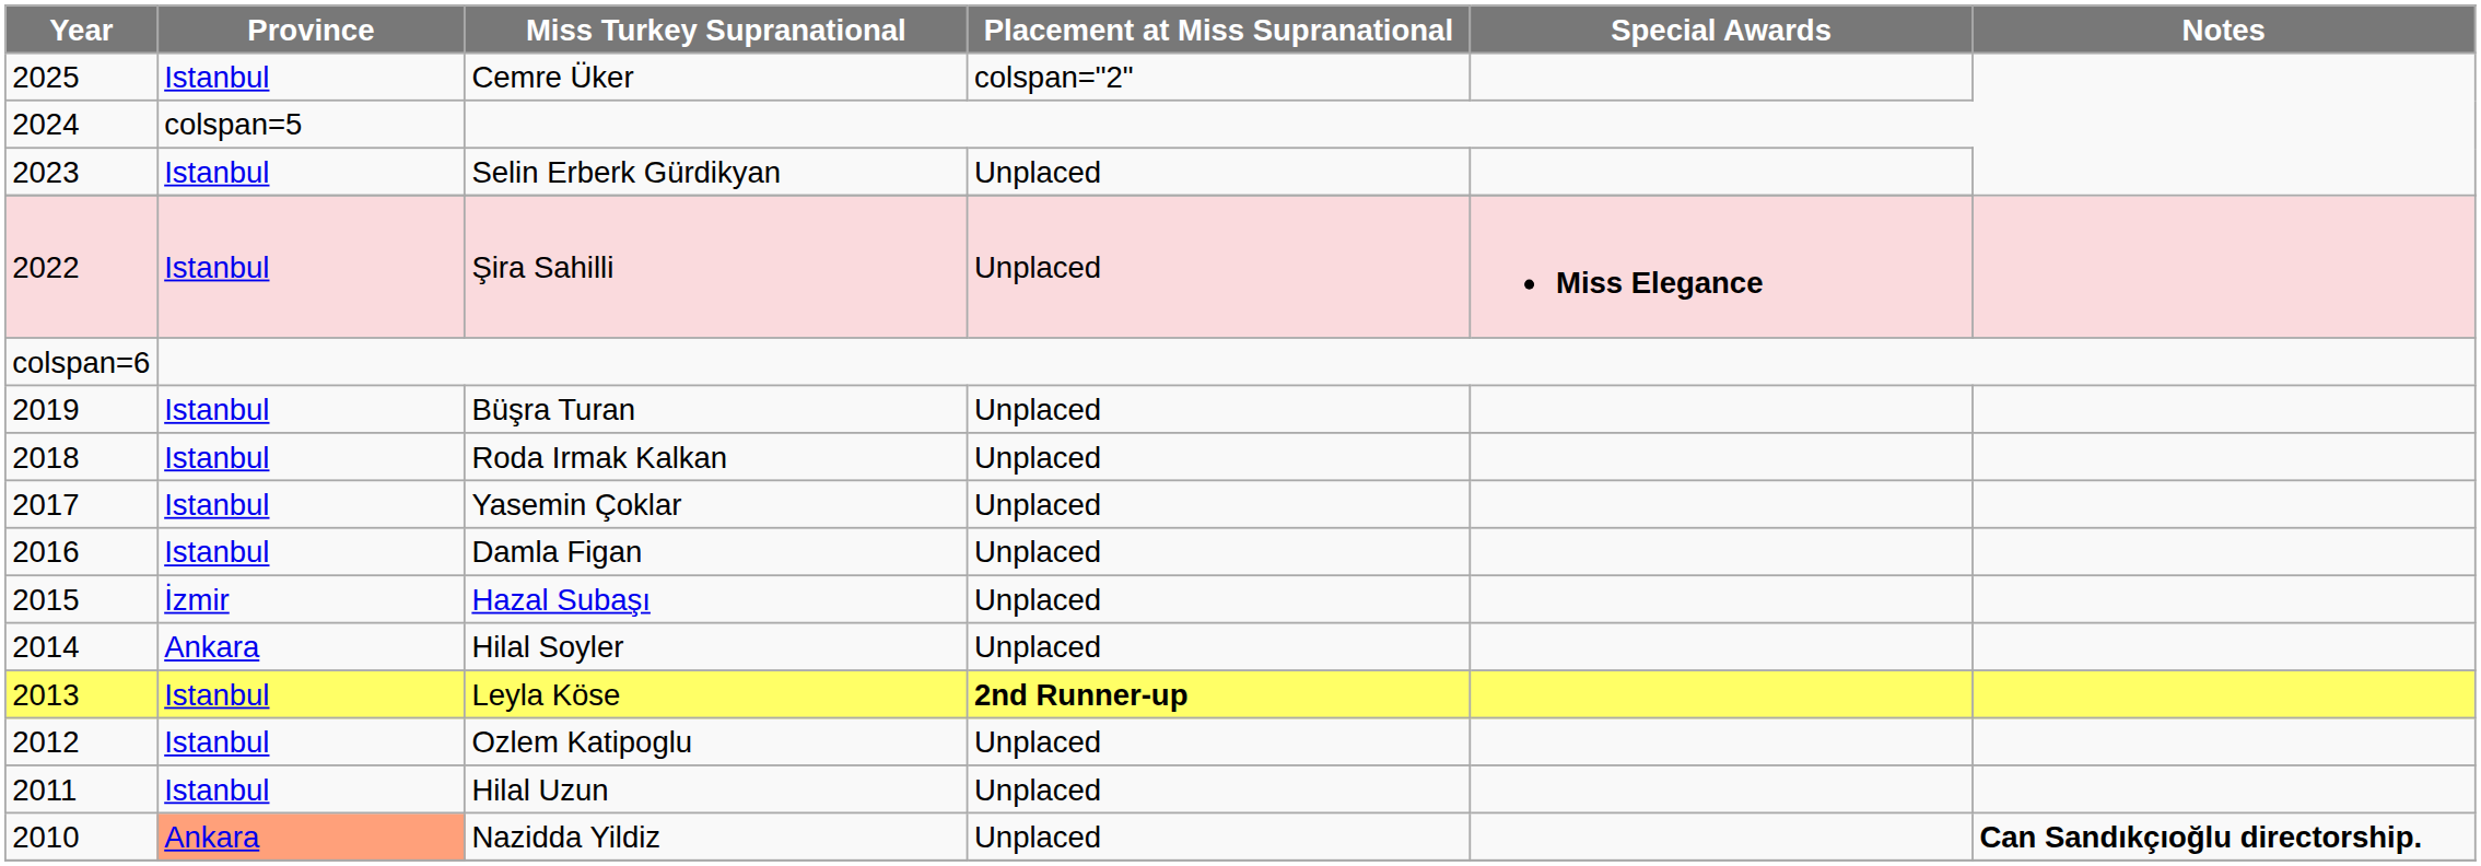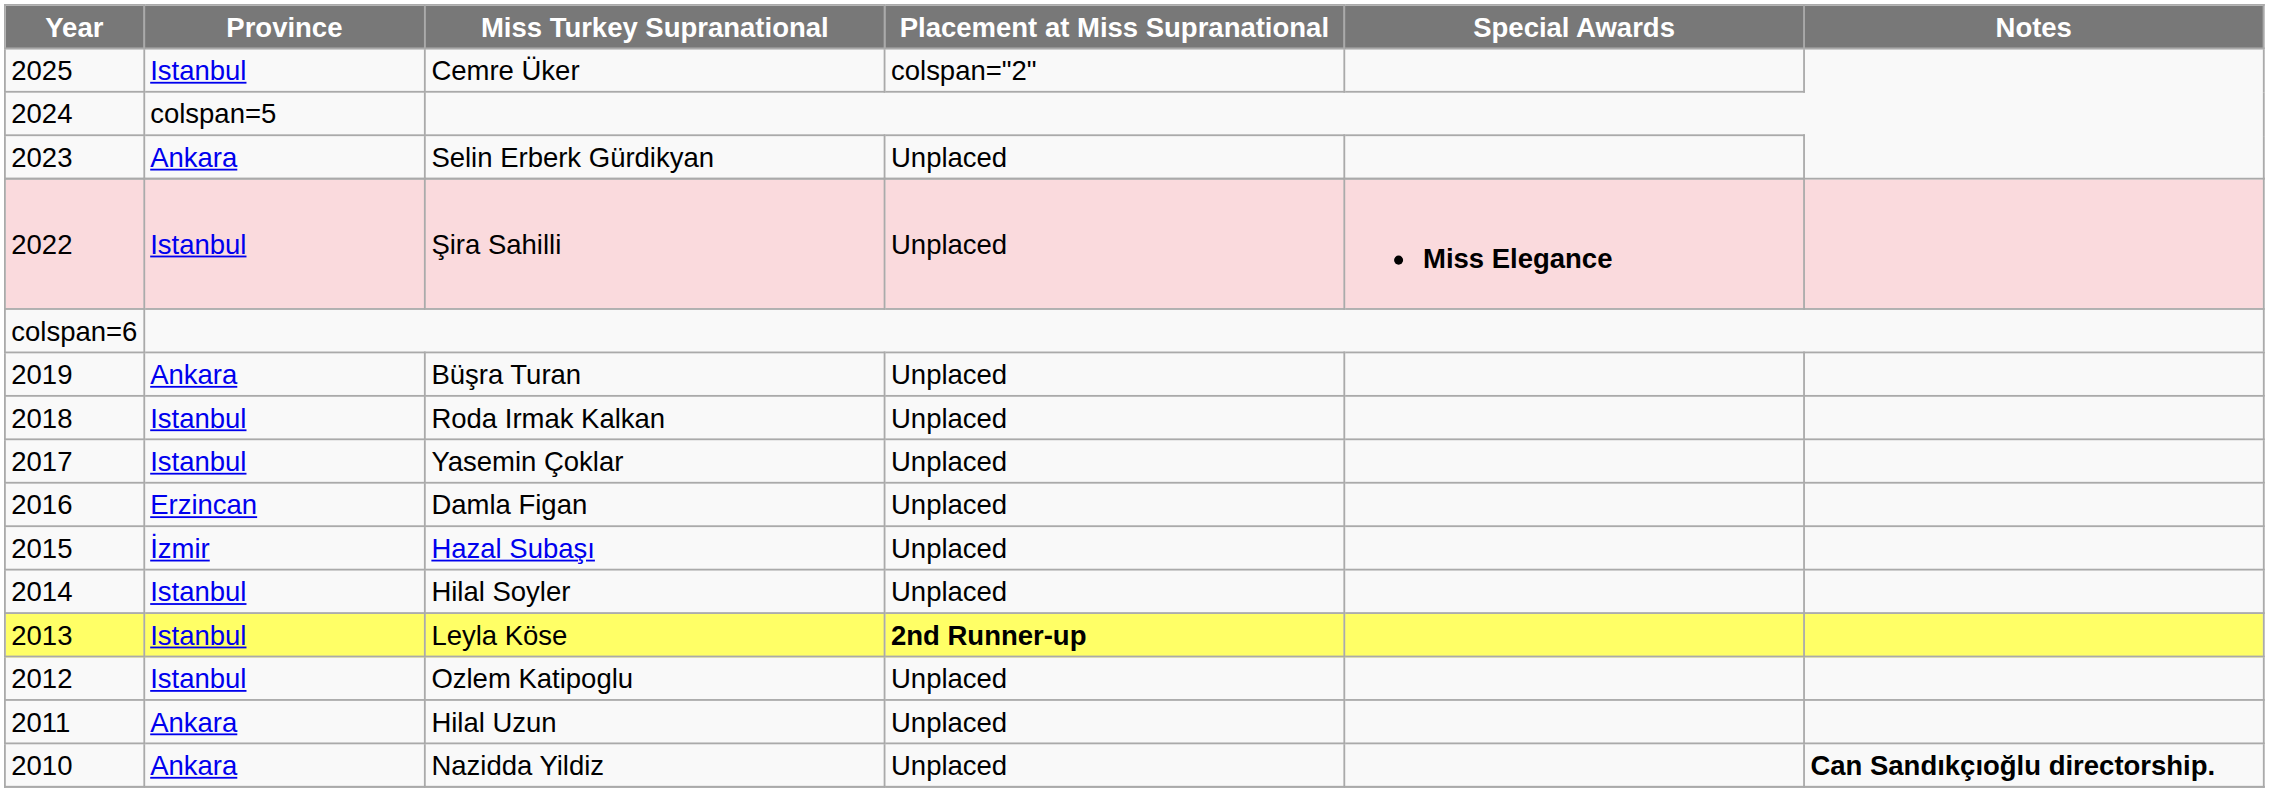Selin Erberk Gürdikyan | Province: Istanbul -> Ankara
Büşra Turan | Province: Istanbul -> Ankara
Damla Figan | Province: Istanbul -> Erzincan
Hilal Soyler | Province: Ankara -> Istanbul
Hilal Uzun | Province: Istanbul -> Ankara
Nazidda Yildiz | Province: lightsalmon background -> no background
